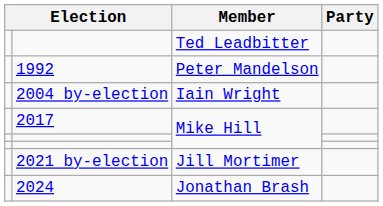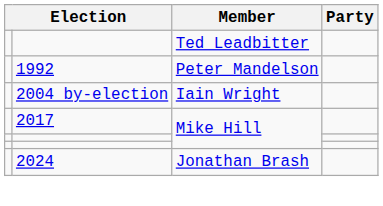- row: 2021 by-election | Jill Mortimer
